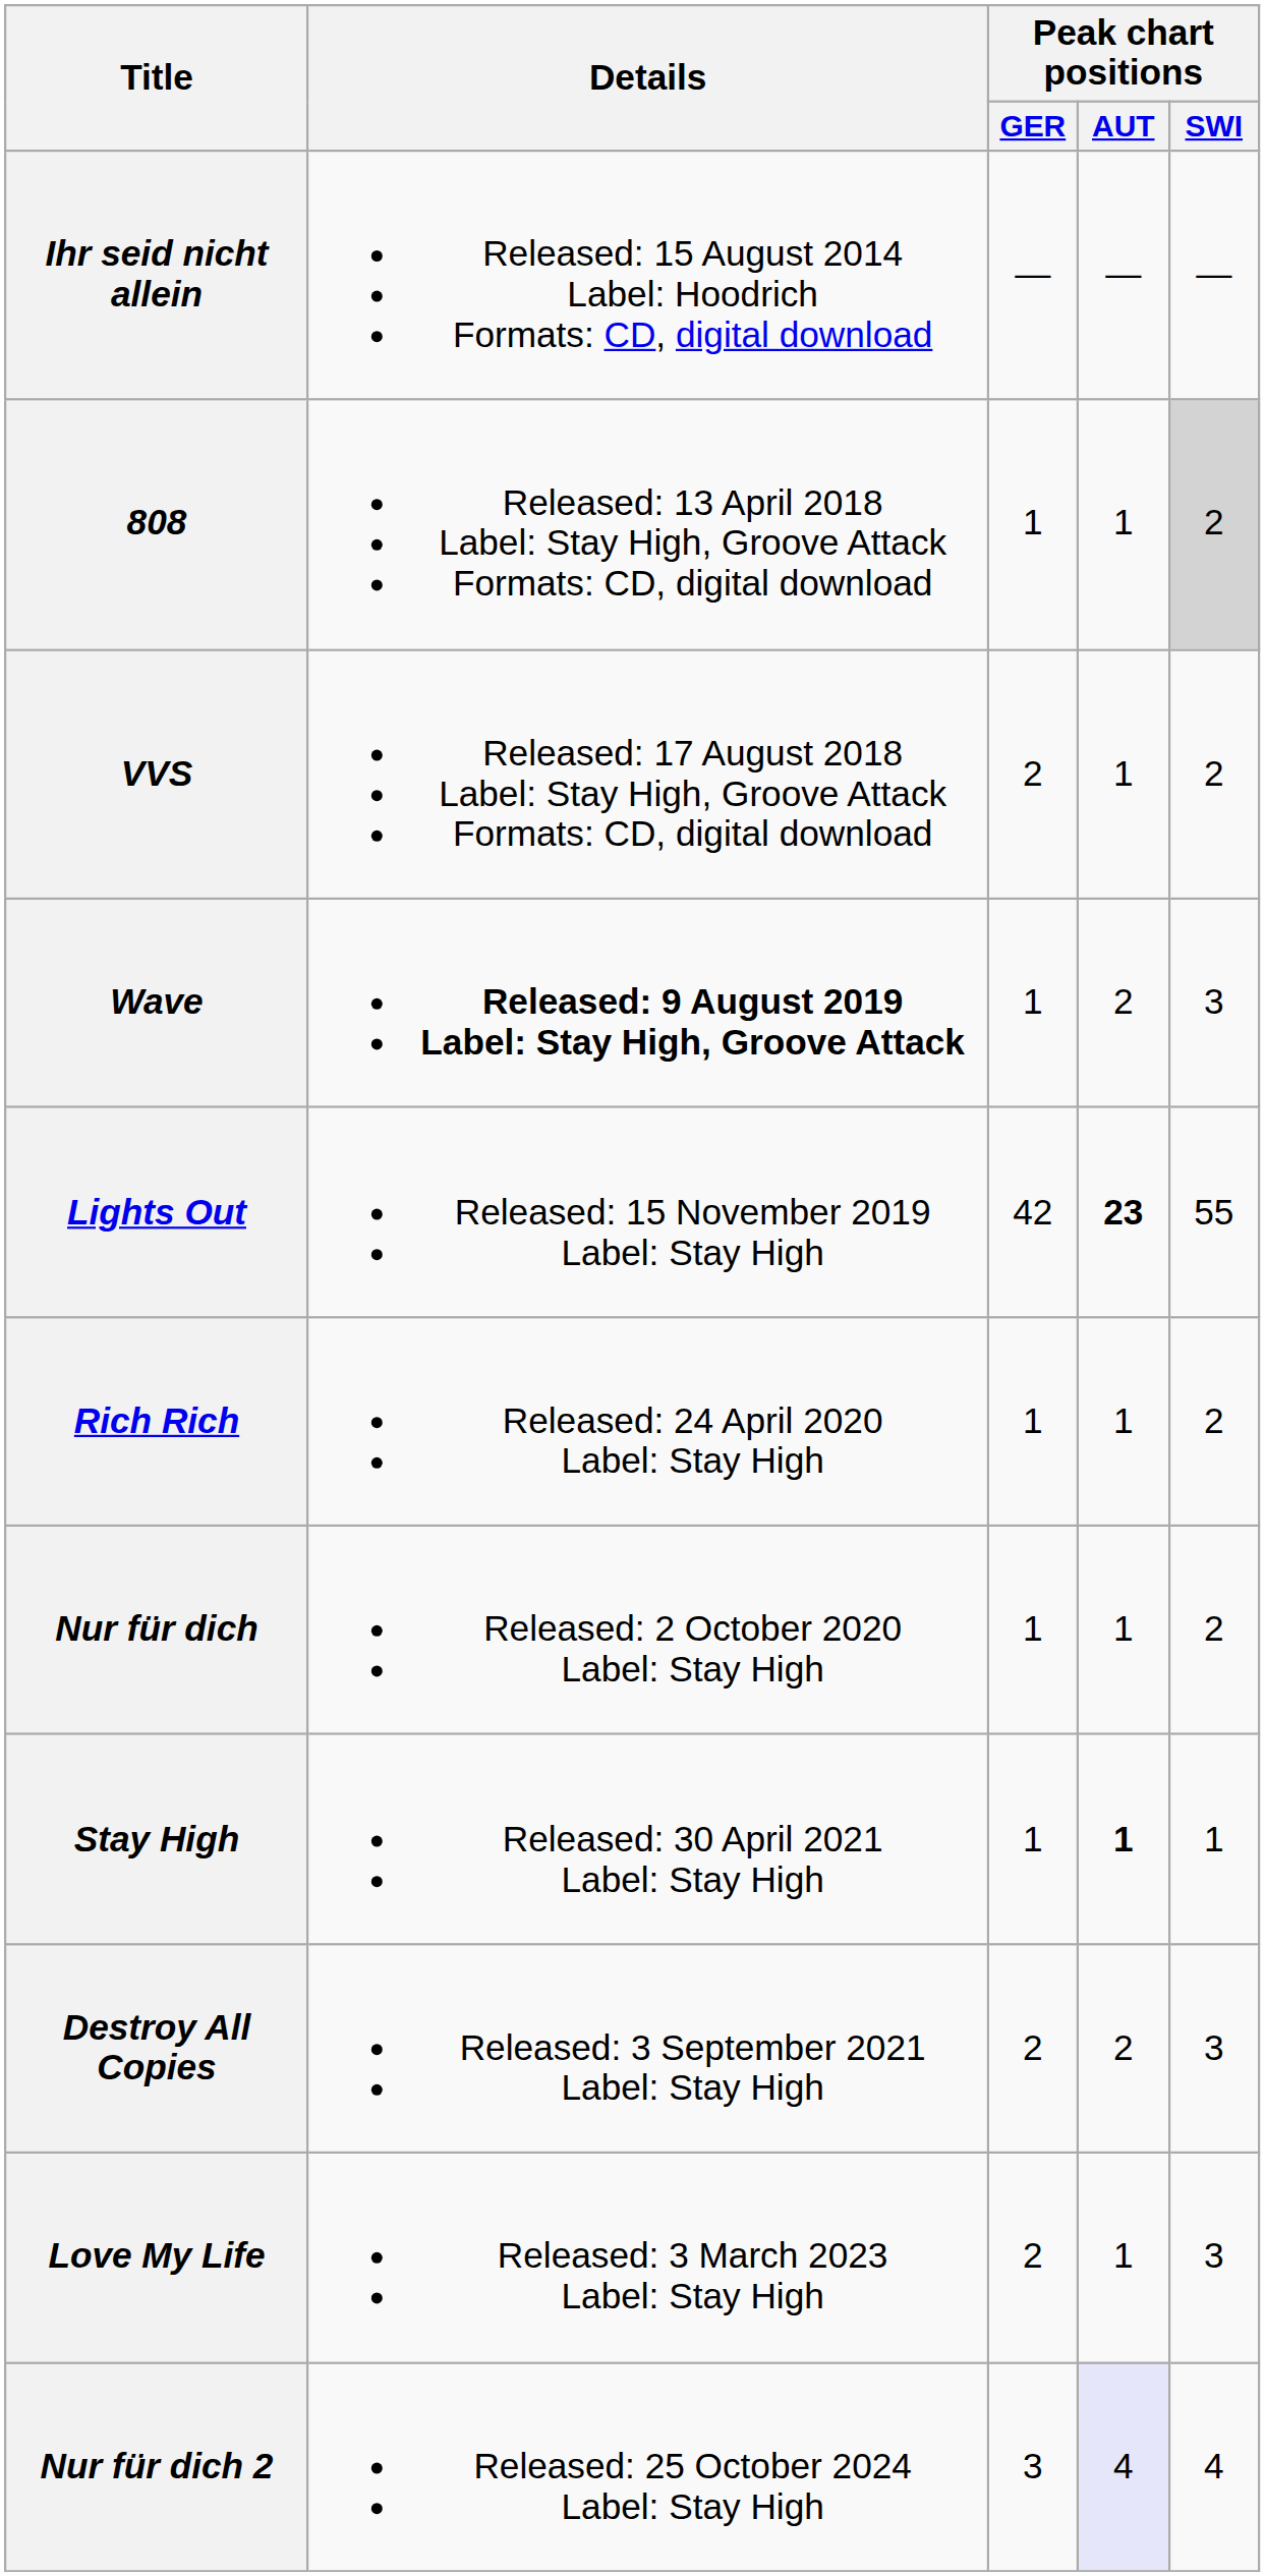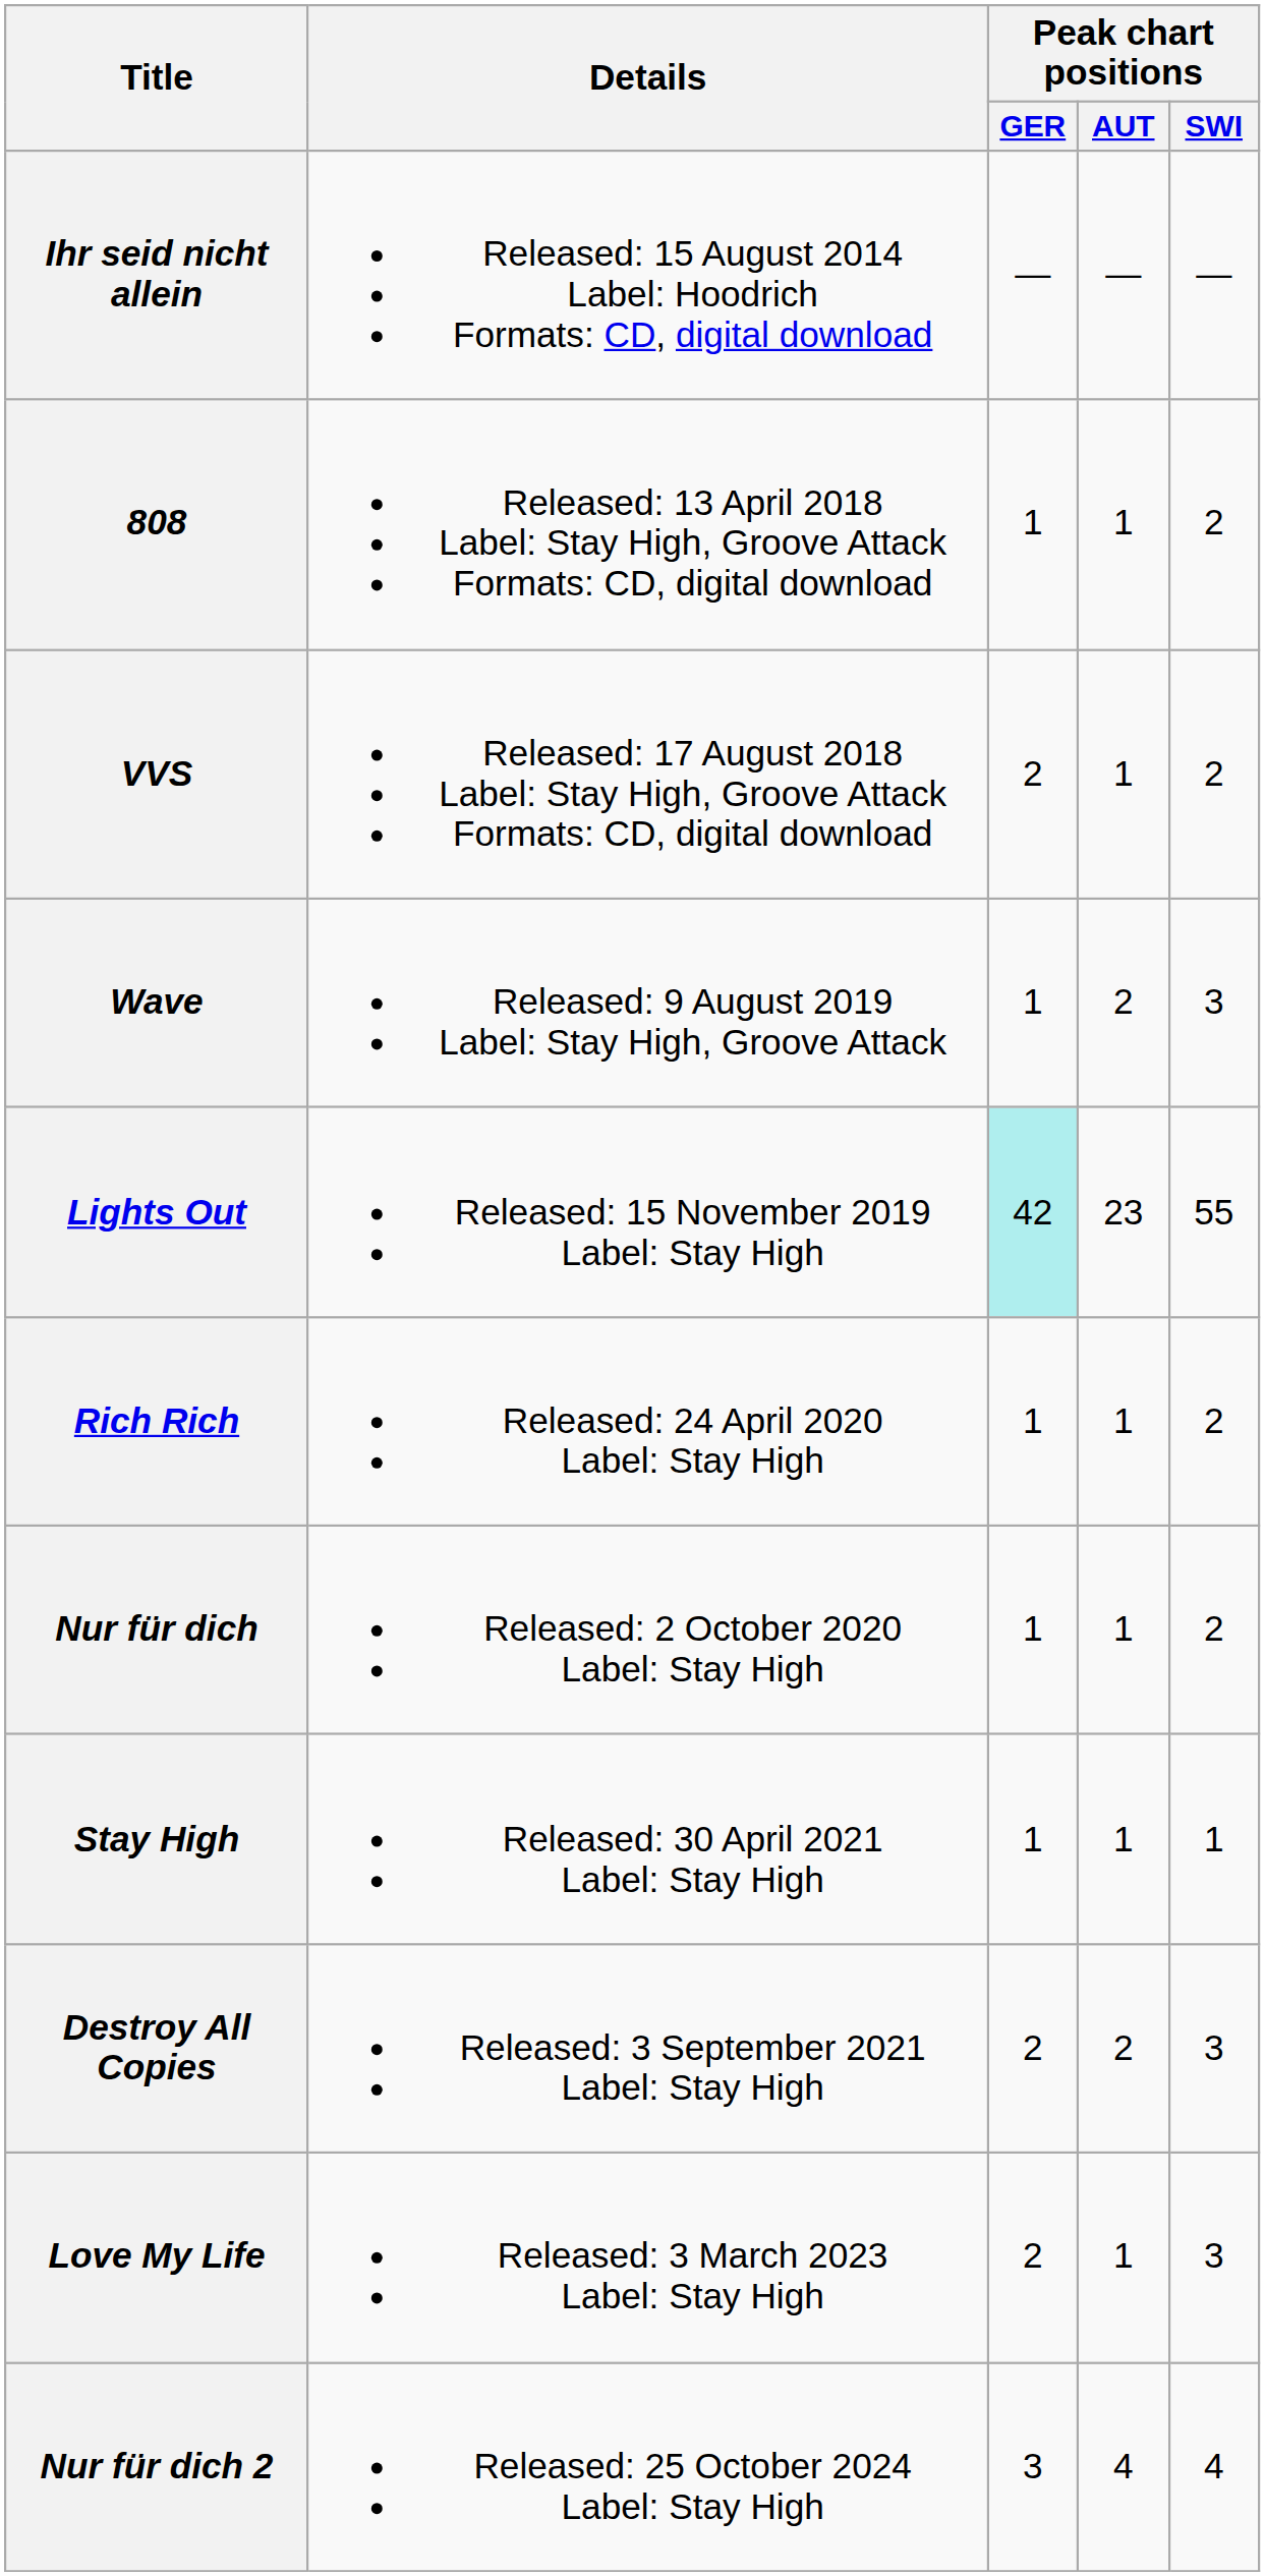808 | Peak chart positions / SWI: lightgrey background -> no background
Wave | Details: bold -> normal
Lights Out | Peak chart positions / GER: no background -> paleturquoise background
Lights Out | Peak chart positions / AUT: bold -> normal
Stay High | Peak chart positions / AUT: bold -> normal
Nur für dich 2 | Peak chart positions / AUT: lavender background -> no background
